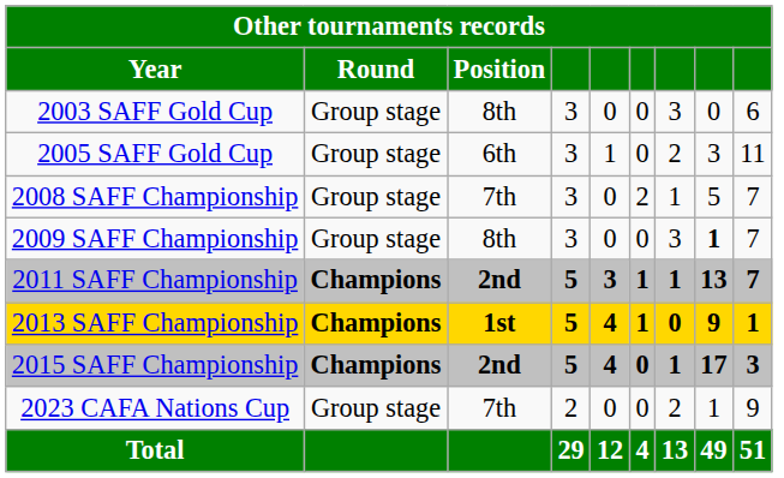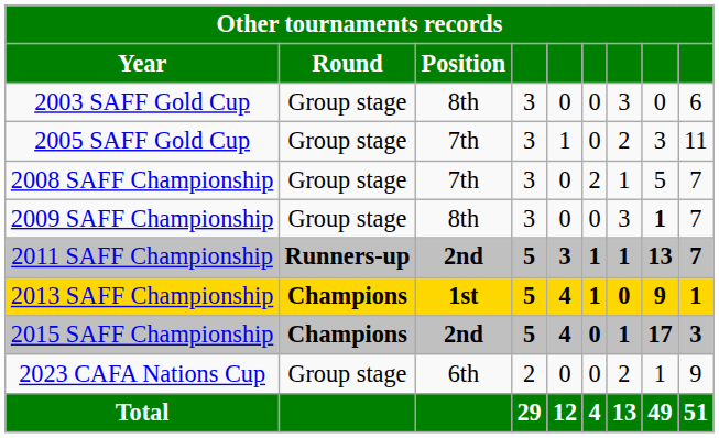2005 SAFF Gold Cup | Position: 6th -> 7th
2011 SAFF Championship | Round: Champions -> Runners-up
2023 CAFA Nations Cup | Position: 7th -> 6th
